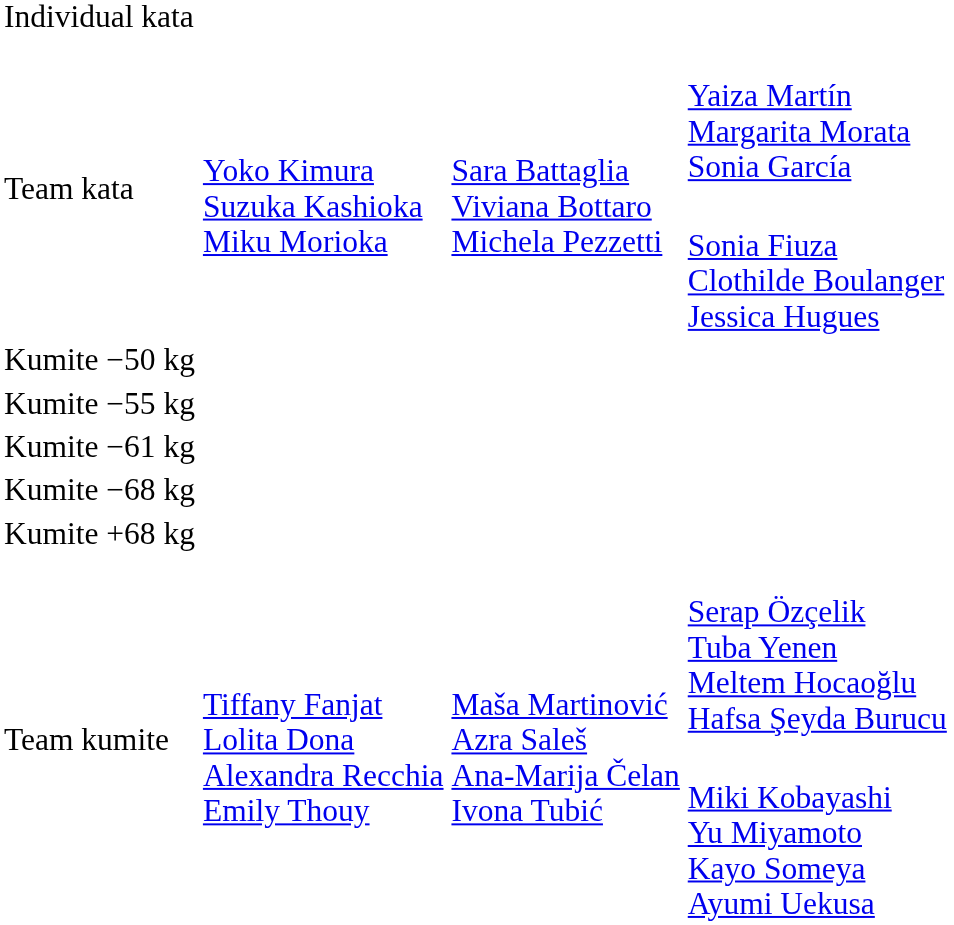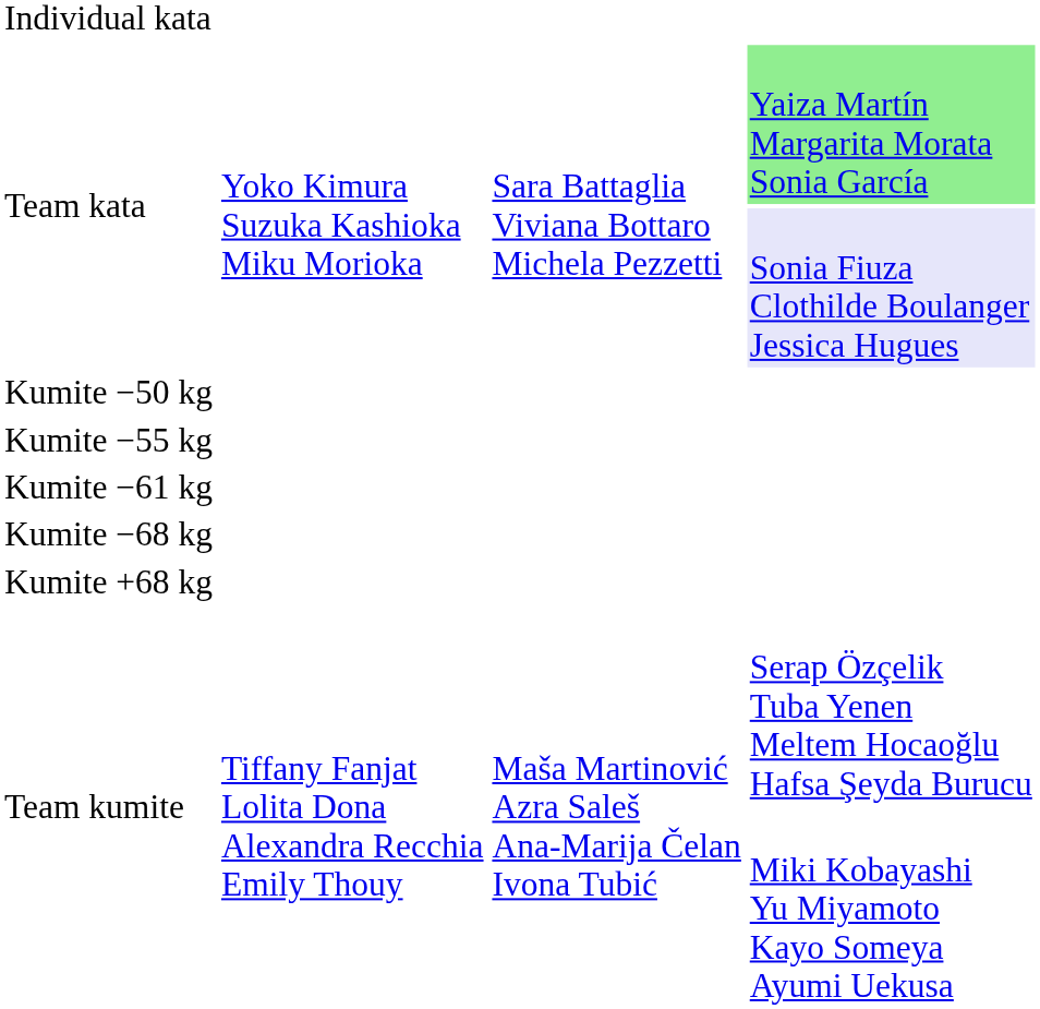Team kata / Yaiza Martín Margarita Morata Sonia García | column 4: no background -> lightgreen background
Team kata / Sonia Fiuza Clothilde Boulanger Jessica Hugues | column 4: no background -> lavender background
